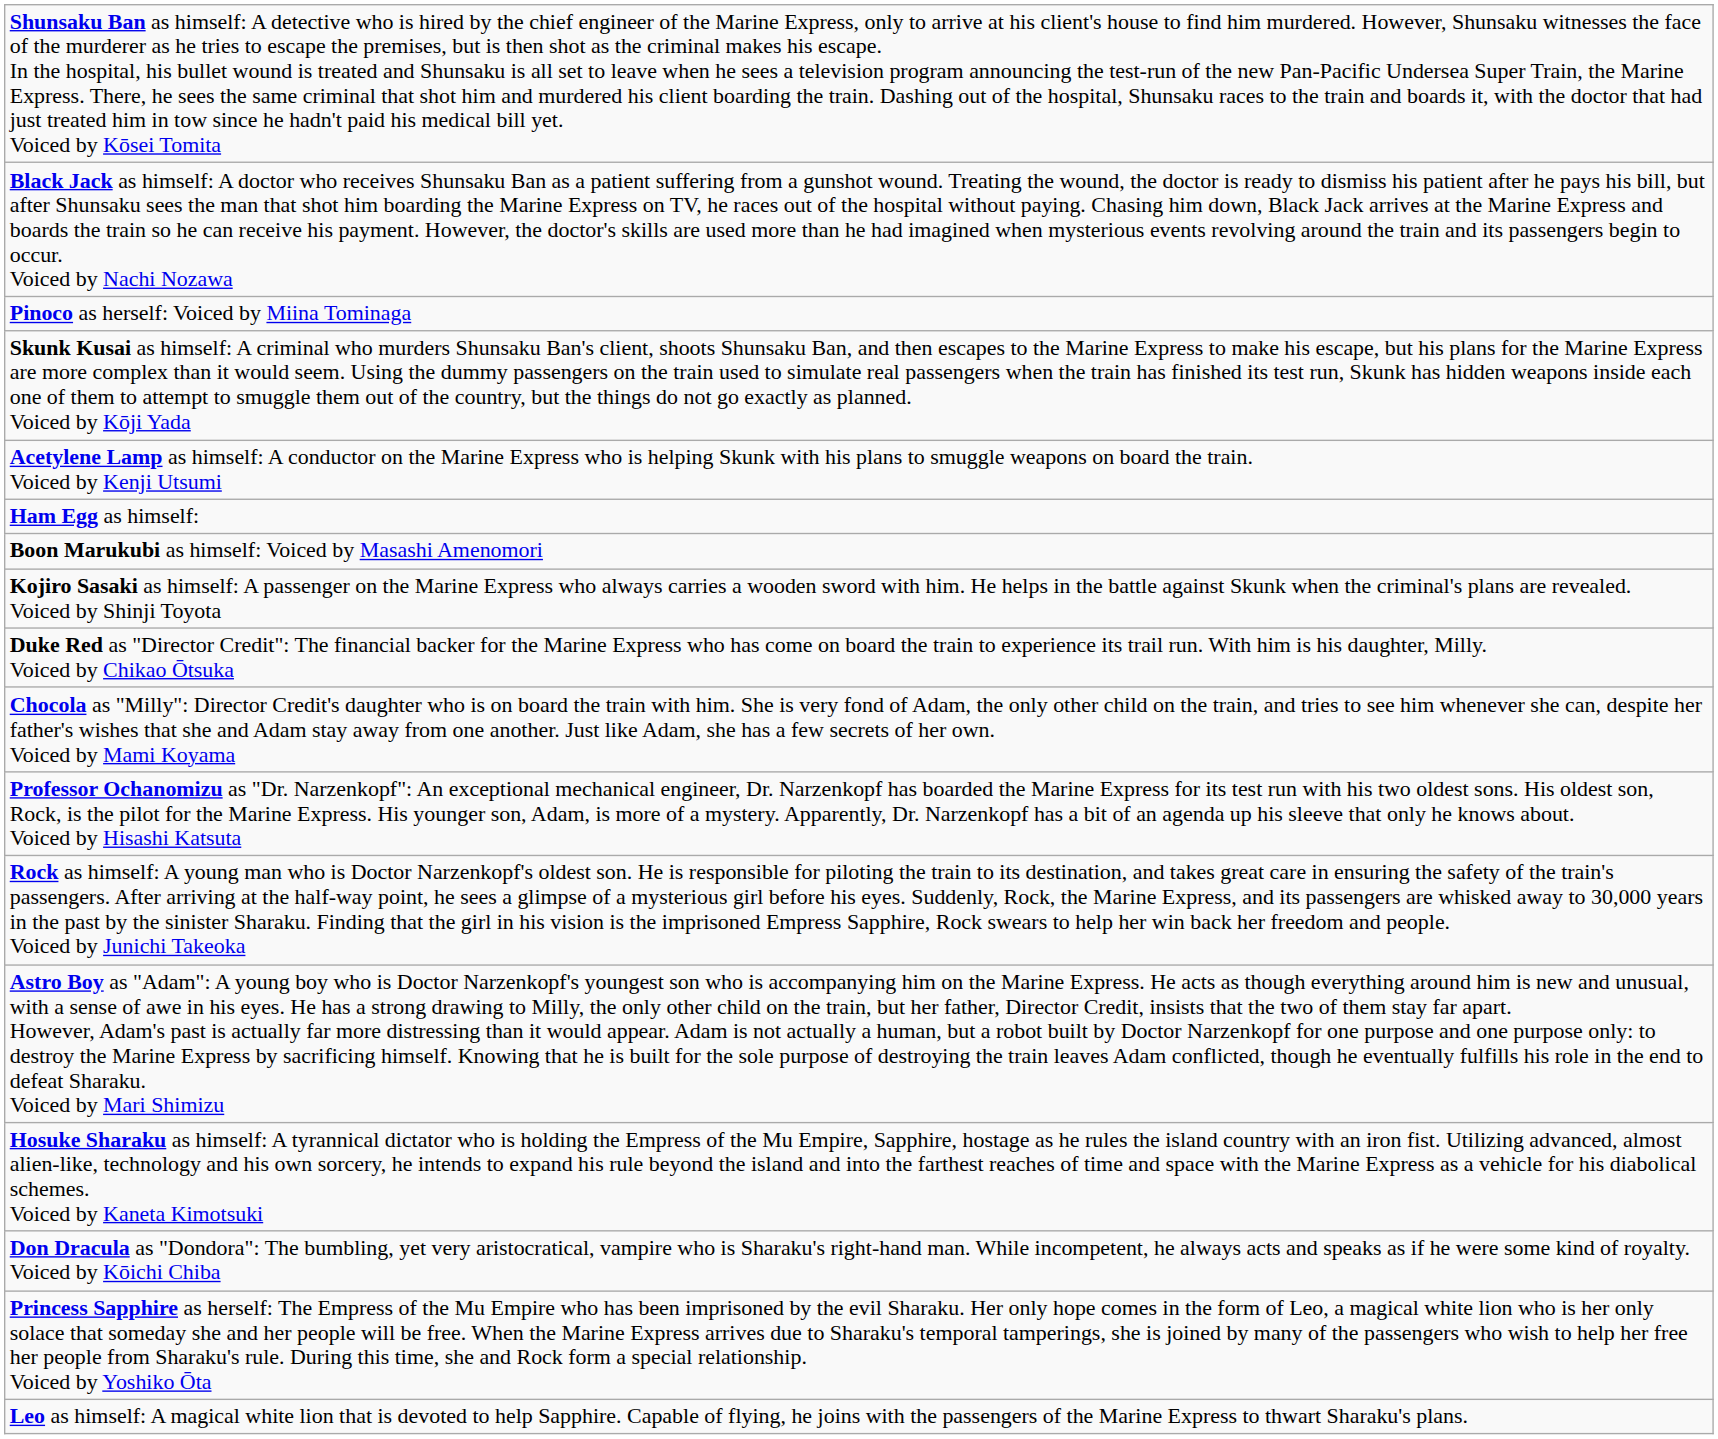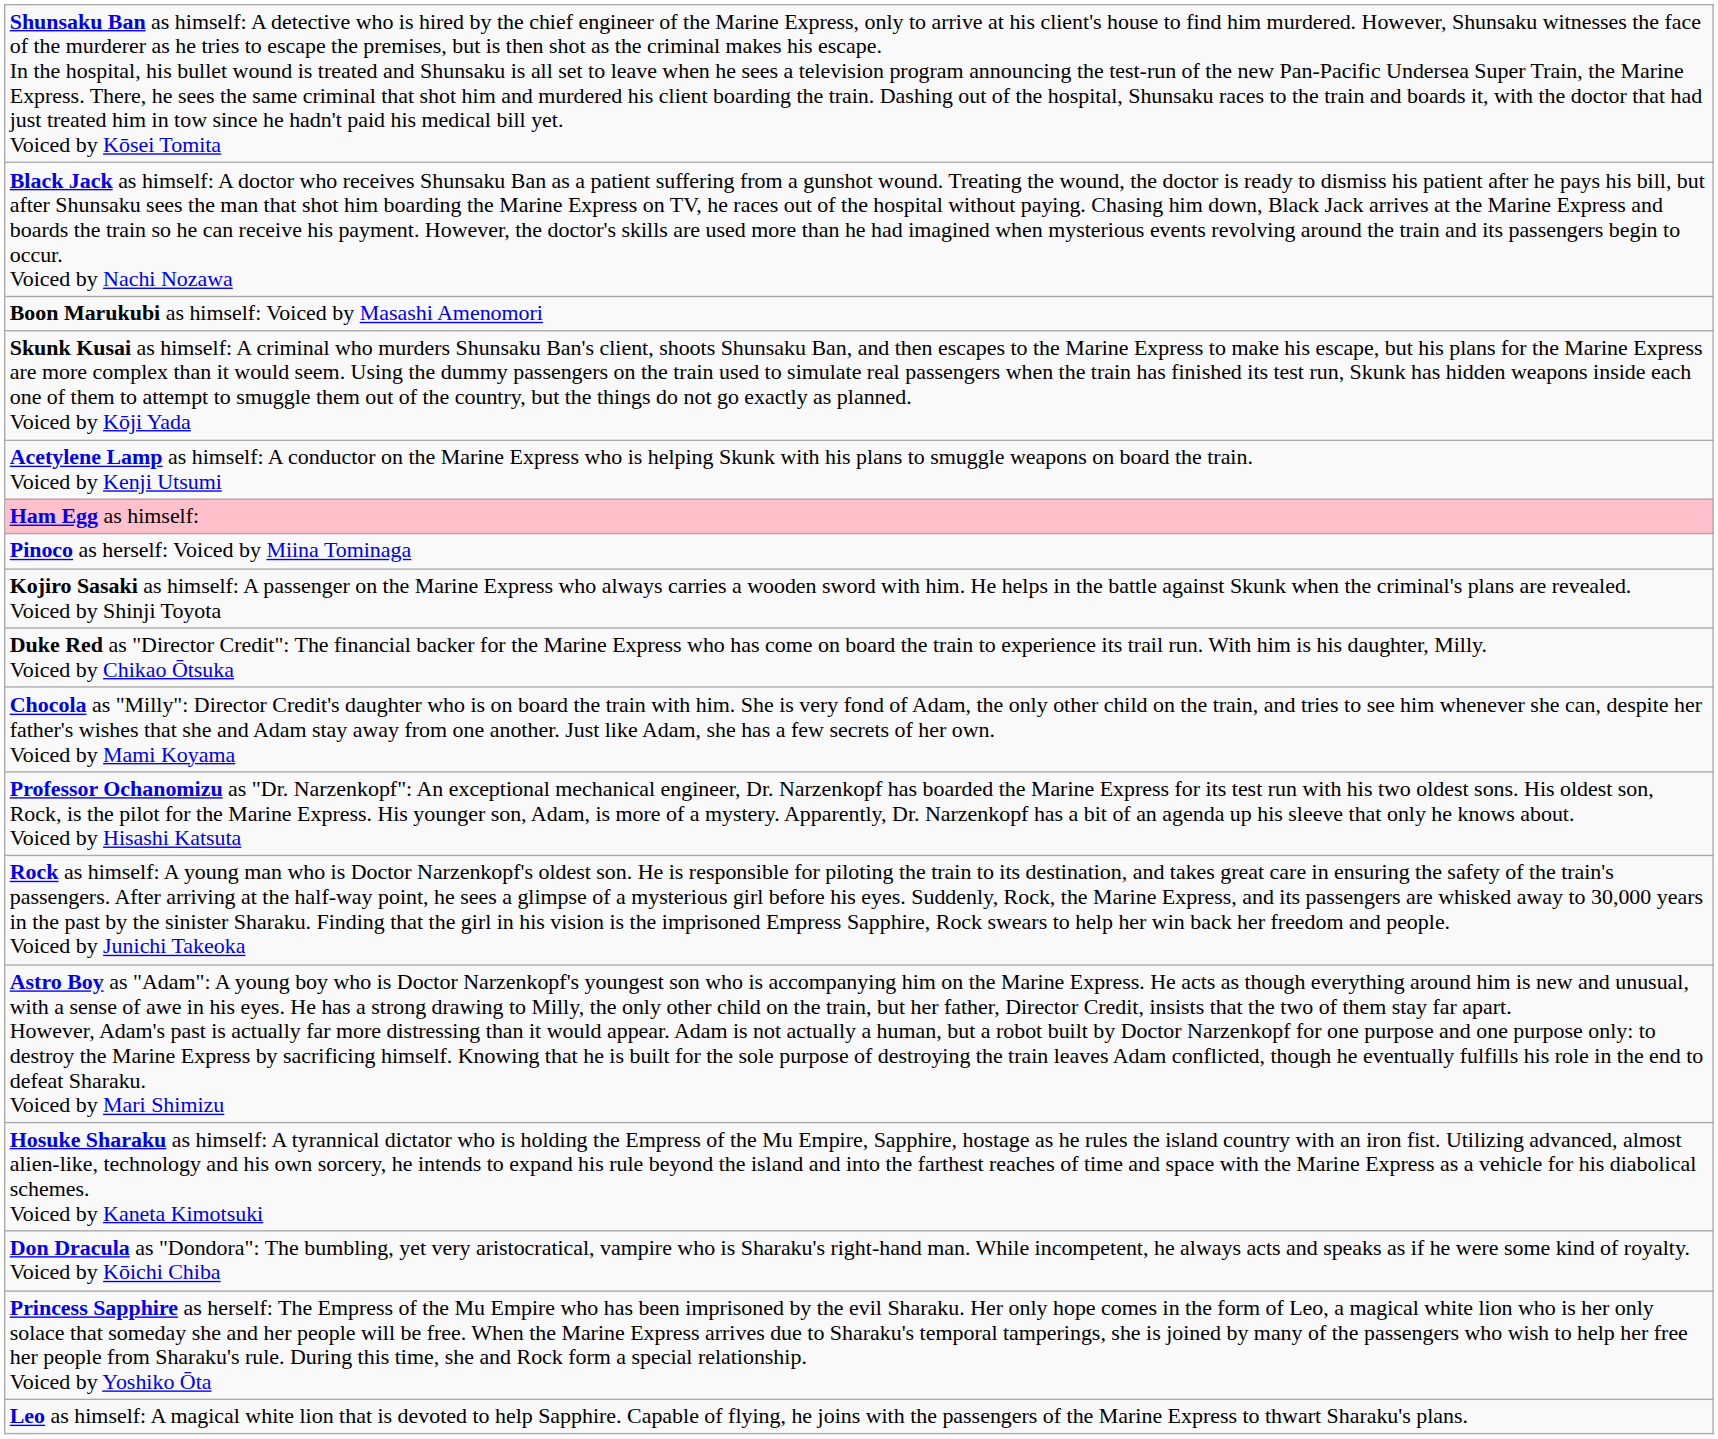row 3 | column 1: Pinoco as herself: Voiced by Miina Tominaga -> Boon Marukubi as himself: Voiced by Masashi Amenomori
row 6 | column 1: no background -> pink background
row 7 | column 1: Boon Marukubi as himself: Voiced by Masashi Amenomori -> Pinoco as herself: Voiced by Miina Tominaga
